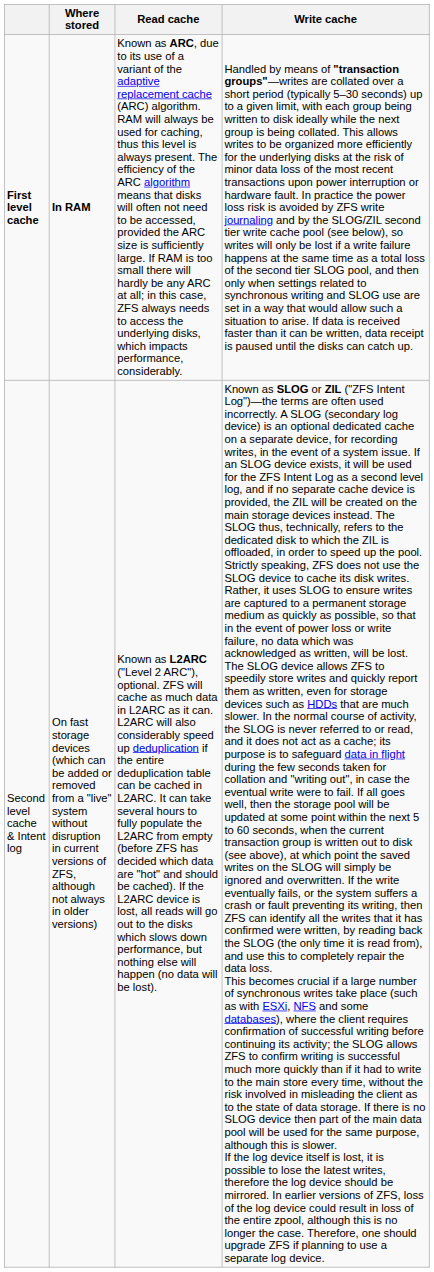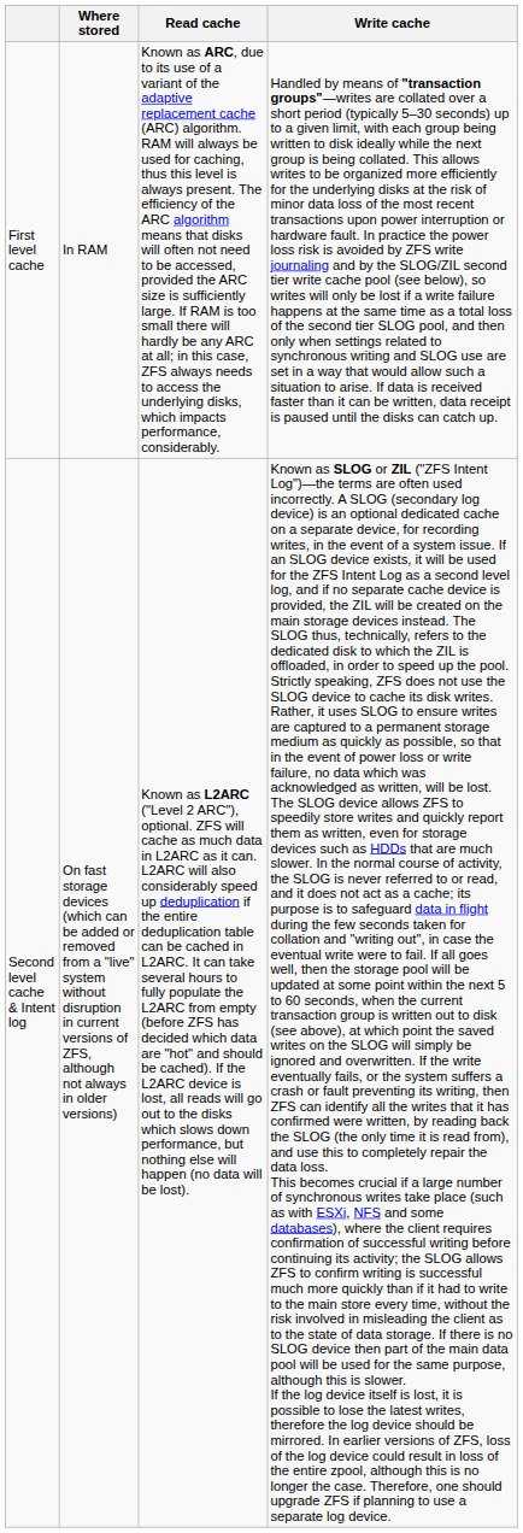row 2 | column 1: bold -> normal
row 2 | Where stored: bold -> normal
